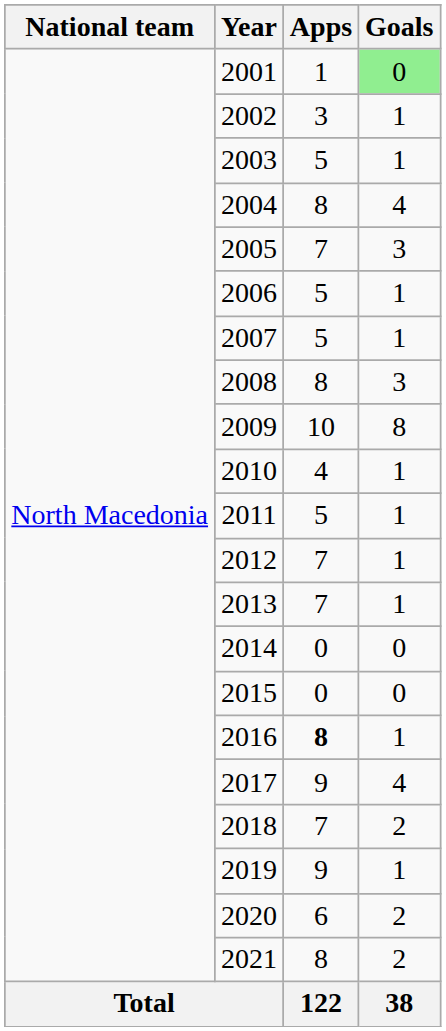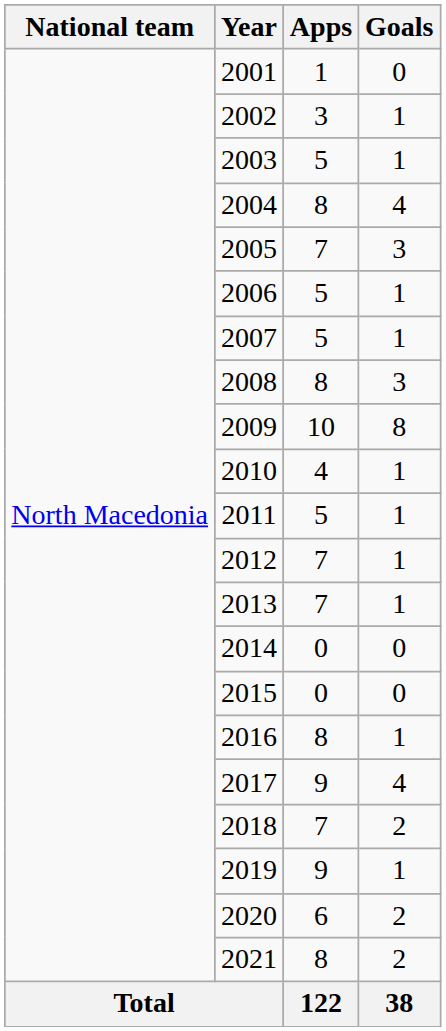2001 | Goals: lightgreen background -> no background
2016 | Apps: bold -> normal
